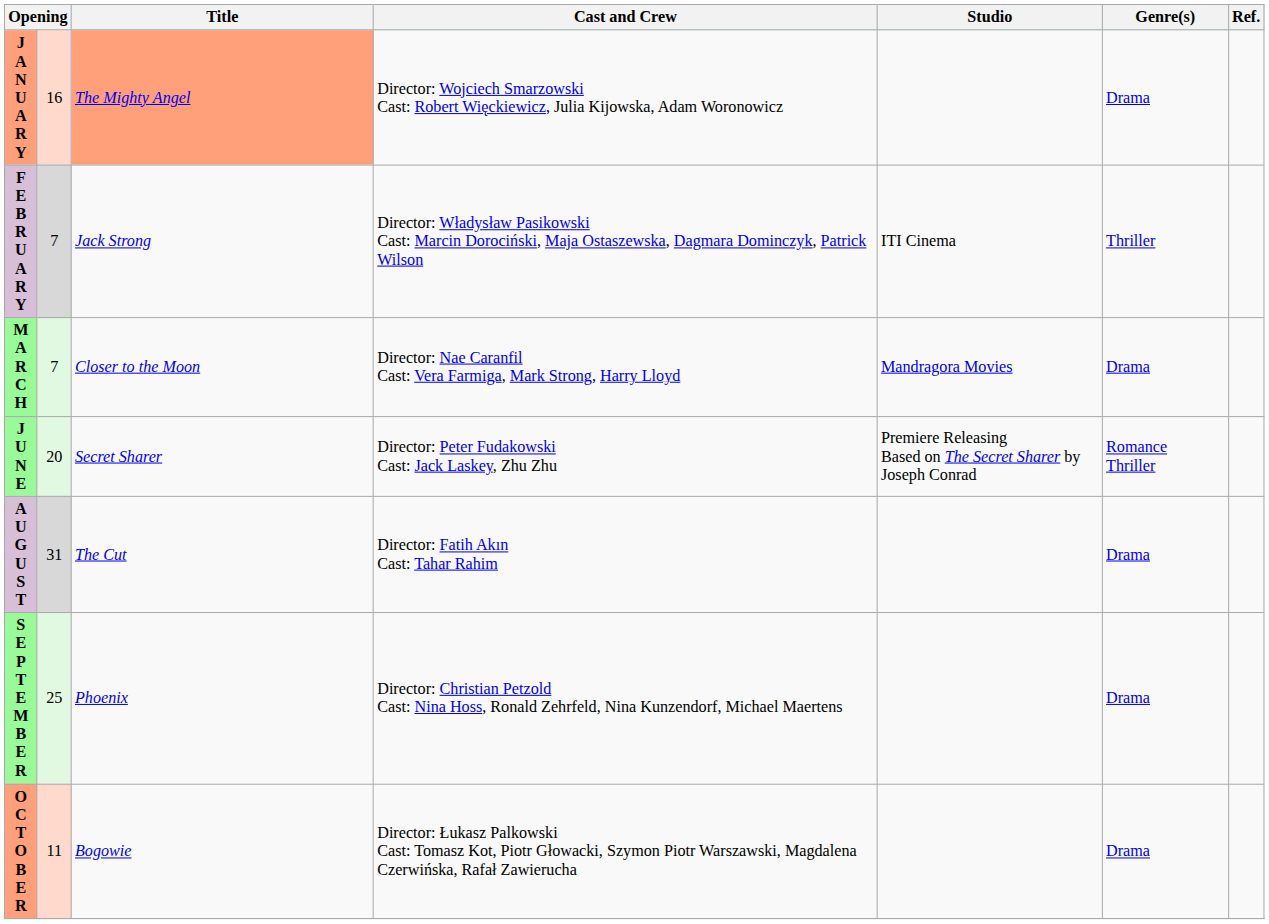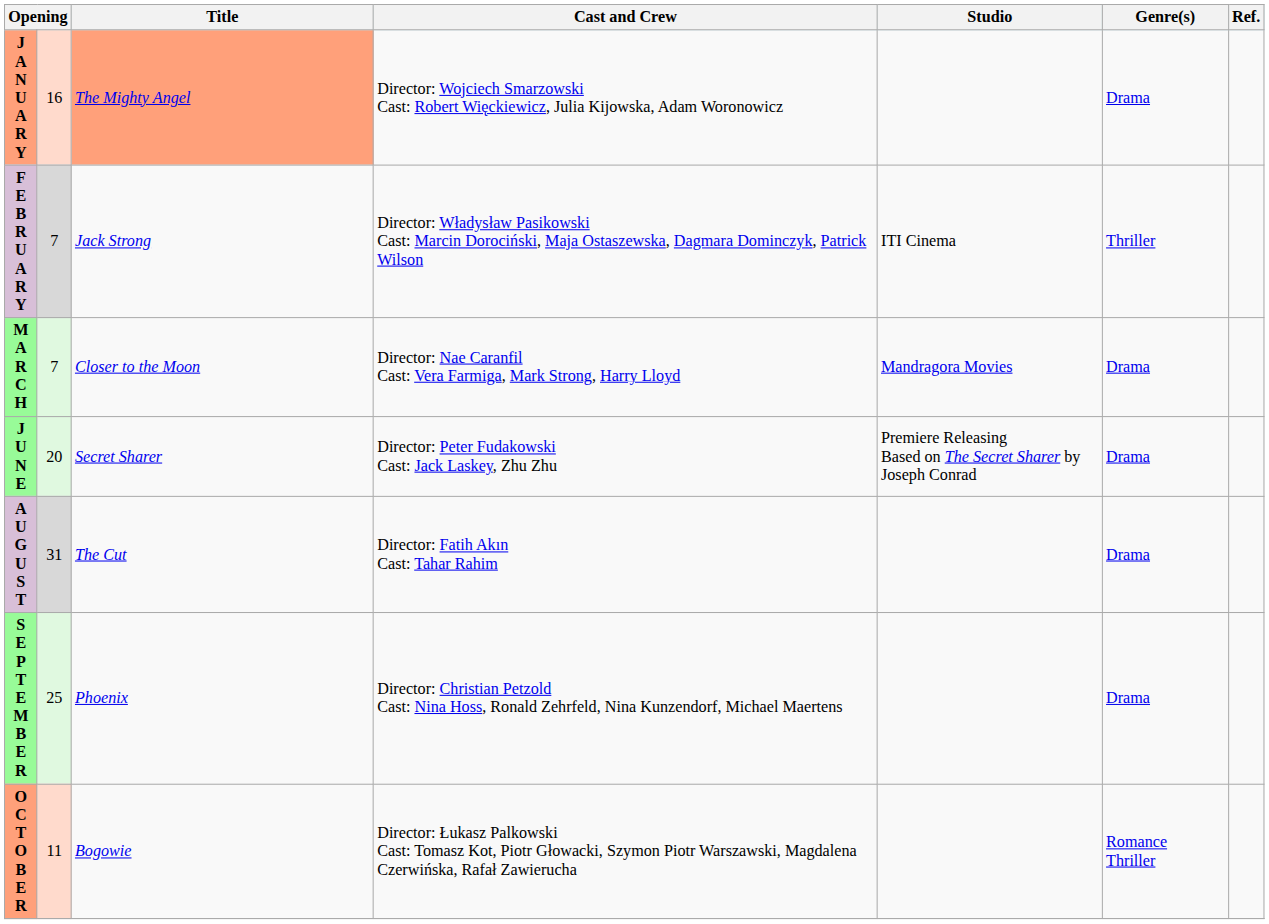J U N E | Genre(s): Romance Thriller -> Drama
O C T O B E R | Genre(s): Drama -> Romance Thriller
